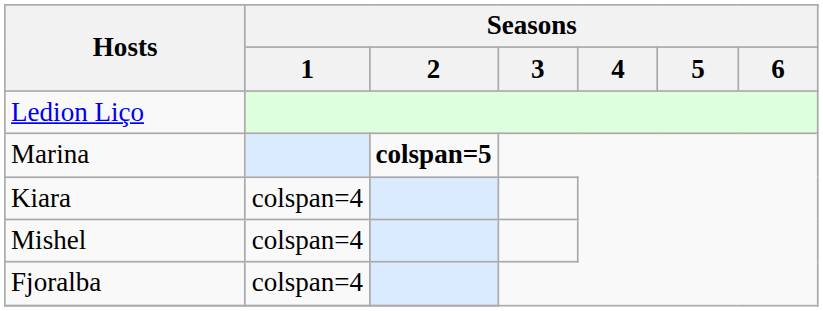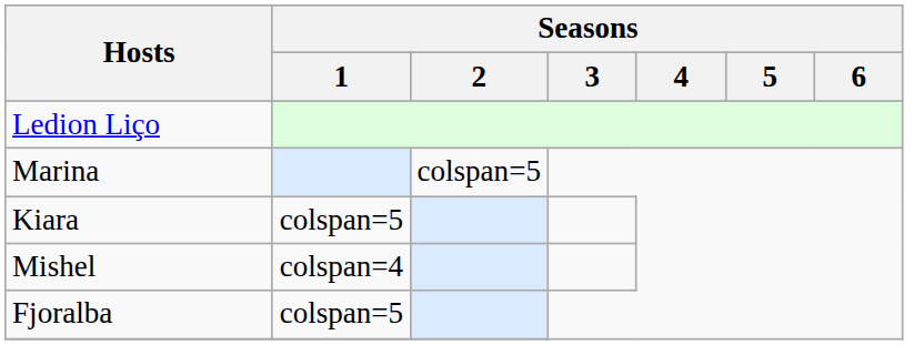Marina | Seasons / 2: bold -> normal
Kiara | Seasons / 1: colspan=4 -> colspan=5
Fjoralba | Seasons / 1: colspan=4 -> colspan=5
